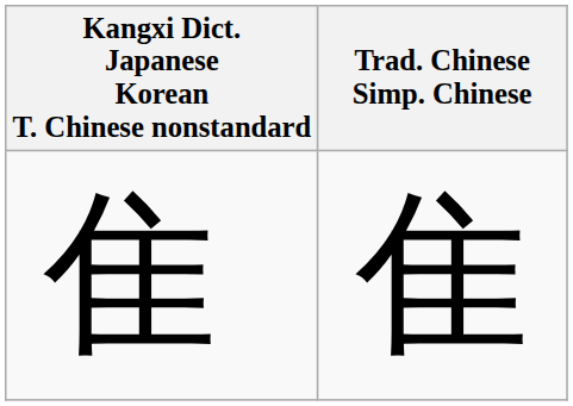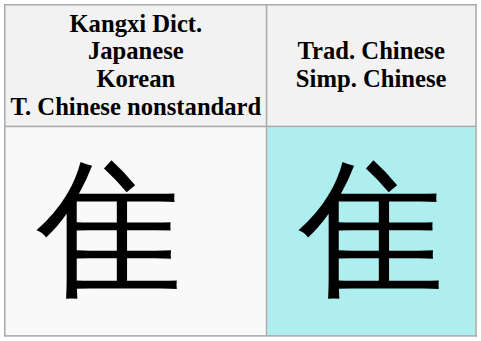row 2 | Trad. Chinese Simp. Chinese: no background -> paleturquoise background
